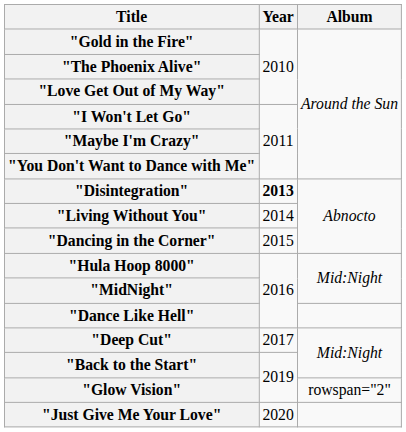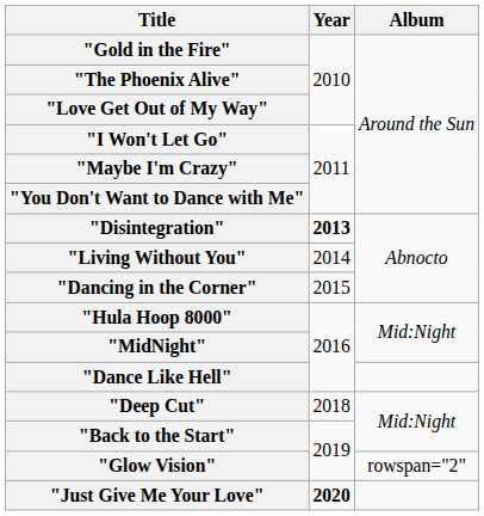"Deep Cut" | Year: 2017 -> 2018
"Just Give Me Your Love" | Year: normal -> bold
